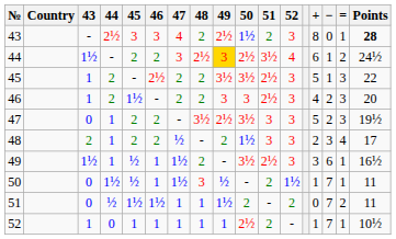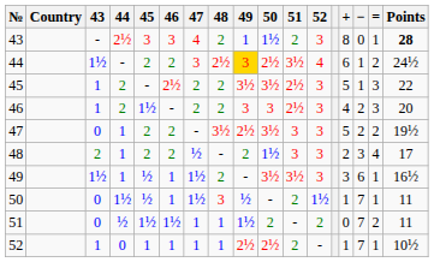row 2 | 49: 2½ -> 1
row 6 | =: 3 -> 2
row 8 | 51: 2½ -> 3½
row 11 | 49: 1 -> 2½
